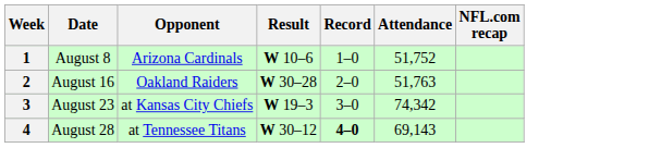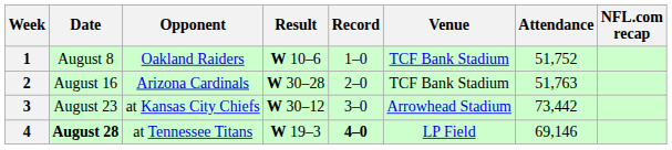+ column: Venue | TCF Bank Stadium | TCF Bank Stadium | Arrowhead Stadium | LP Field
1 | Opponent: Arizona Cardinals -> Oakland Raiders
2 | Opponent: Oakland Raiders -> Arizona Cardinals
3 | Result: W 19–3 -> W 30–12
3 | Attendance: 74,342 -> 73,442
4 | Date: normal -> bold
4 | Result: W 30–12 -> W 19–3
4 | Attendance: 69,143 -> 69,146
